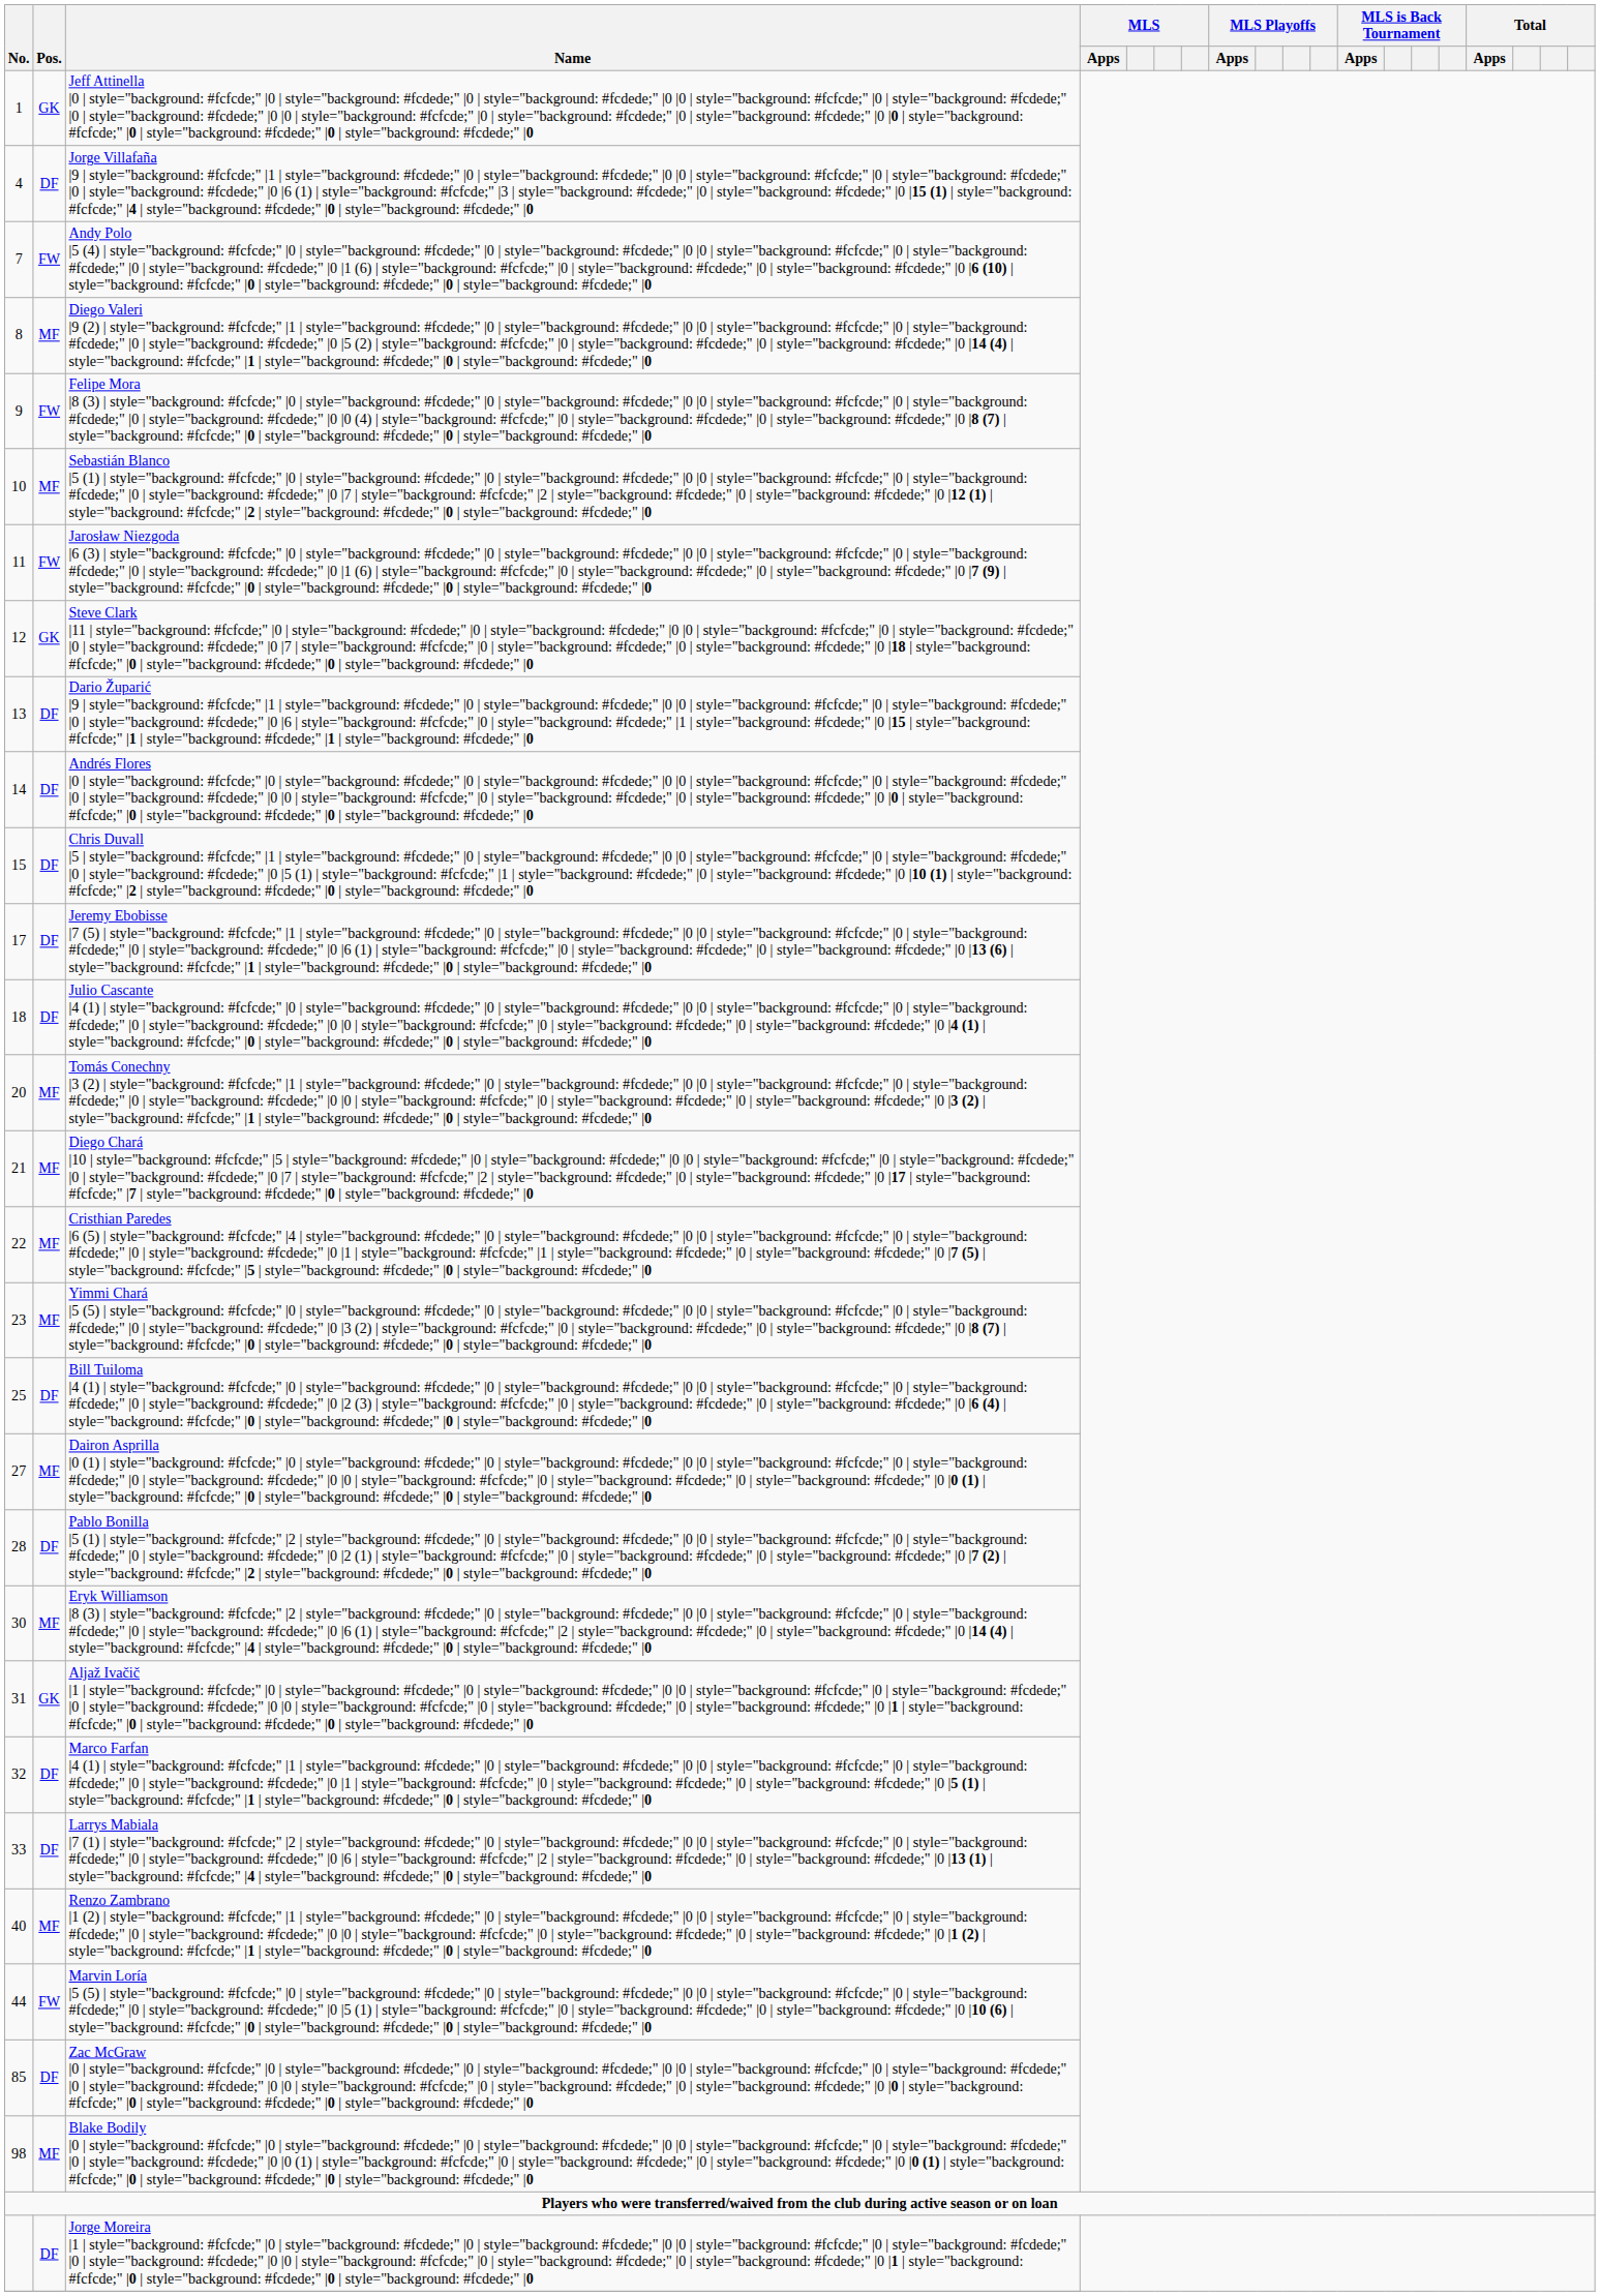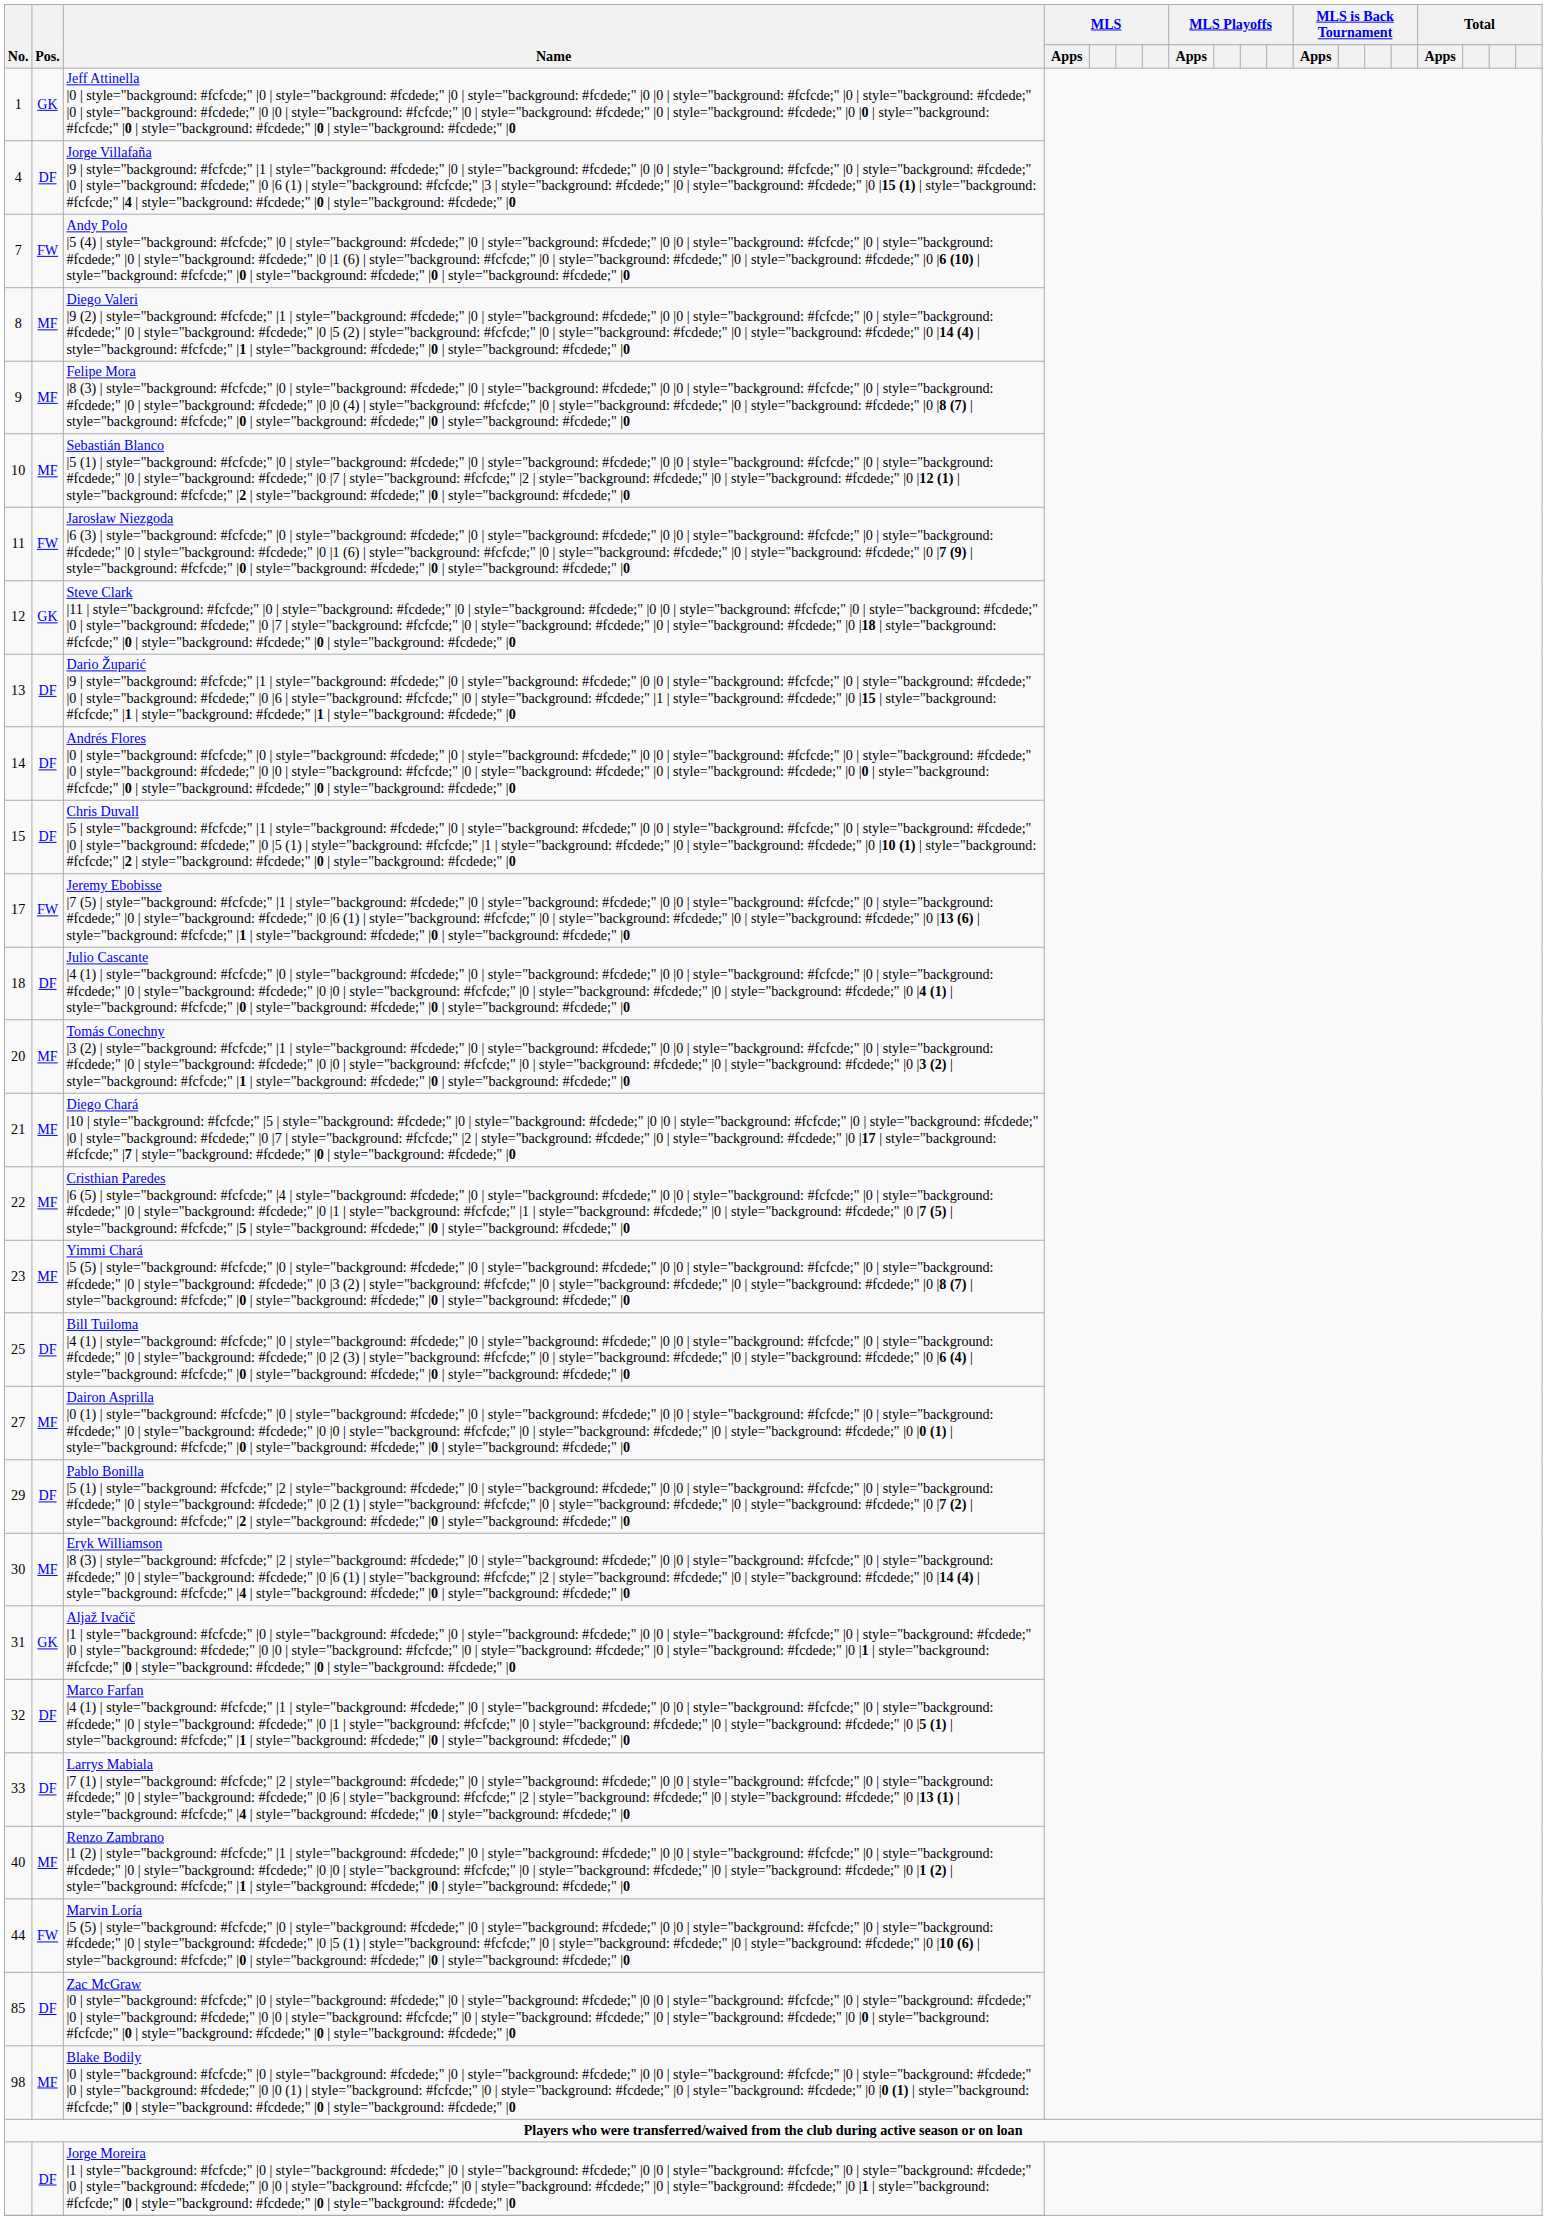row 7 | Pos.: FW -> MF
row 14 | Pos.: DF -> FW
row 22 | No.: 28 -> 29
